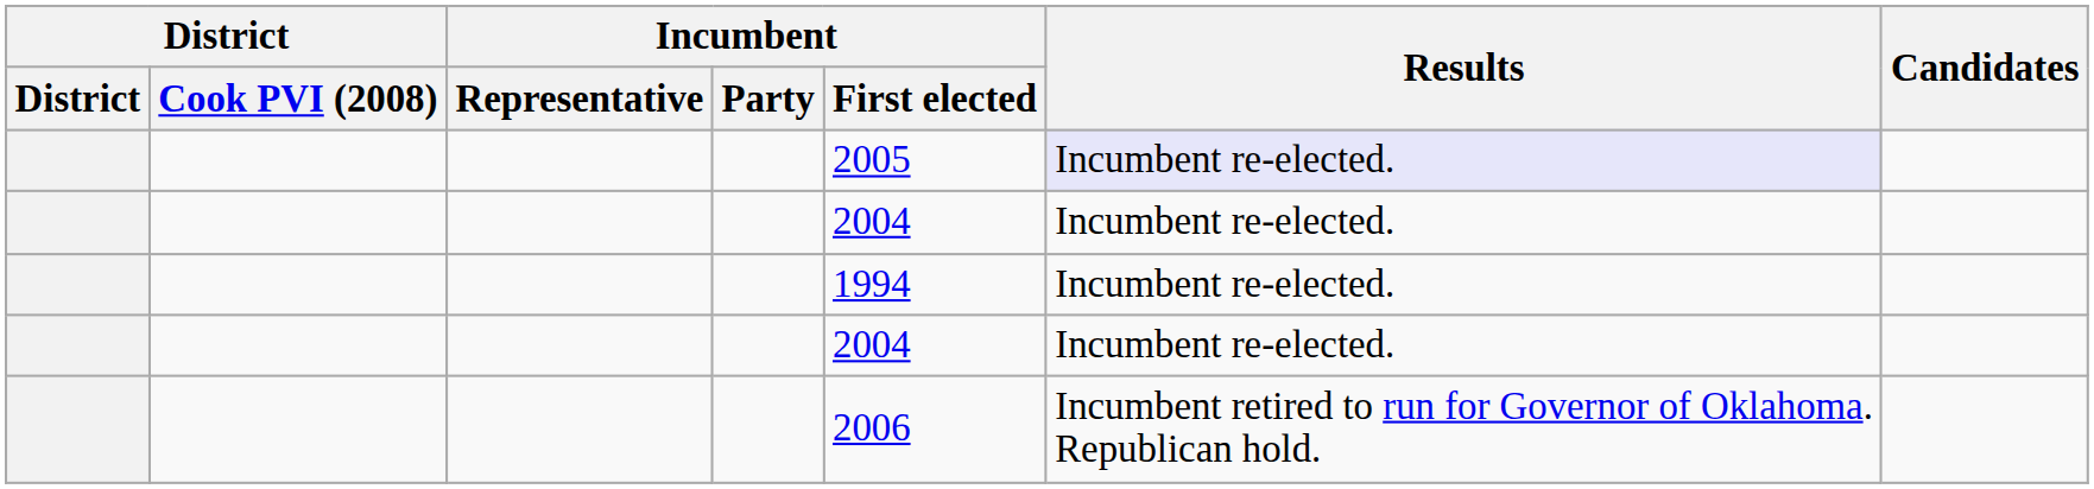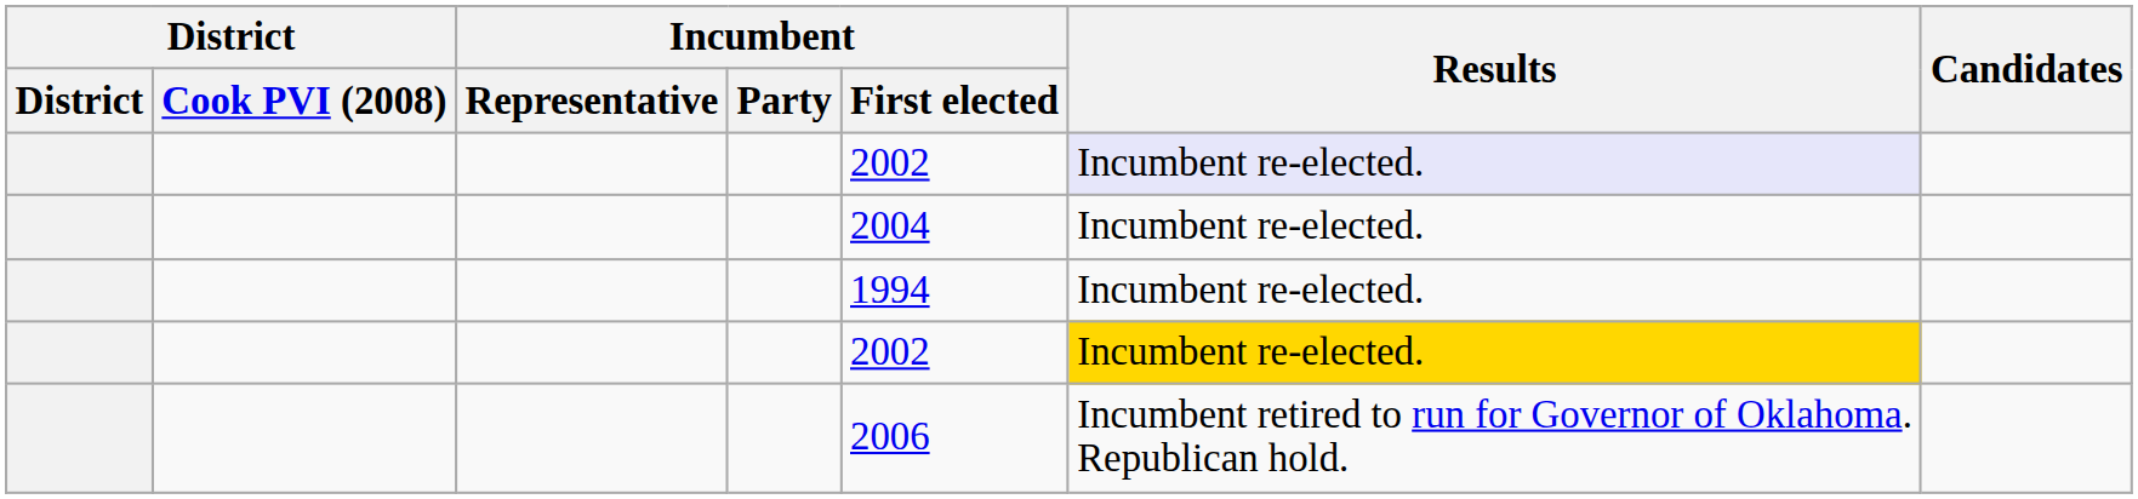row 3 | Incumbent / First elected: 2005 -> 2002
row 6 | Incumbent / First elected: 2004 -> 2002
row 6 | Results: no background -> gold background
